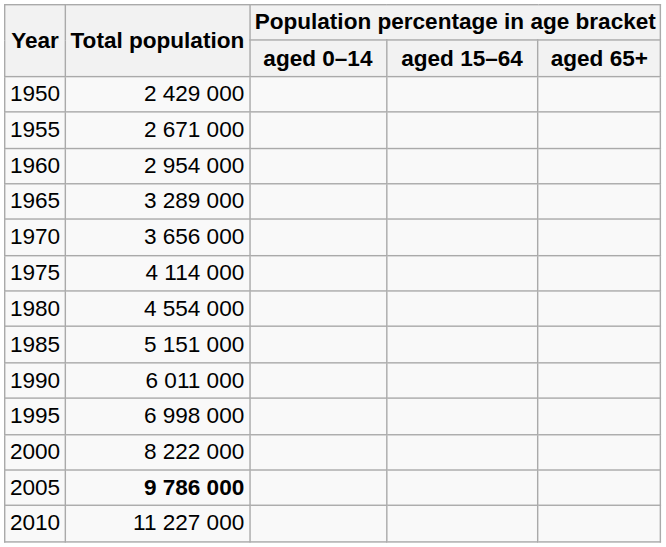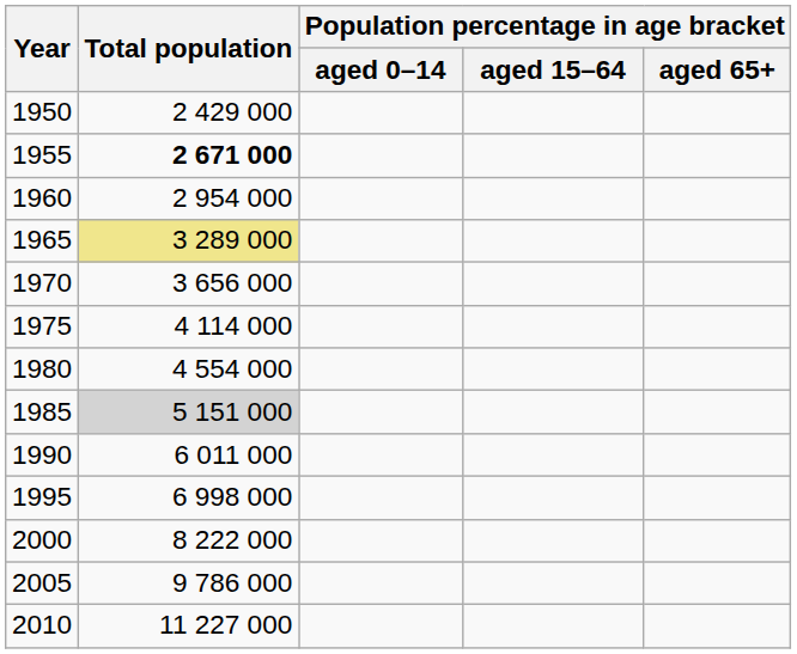1955 | Total population: normal -> bold
1965 | Total population: no background -> khaki background
1985 | Total population: no background -> lightgrey background
2005 | Total population: bold -> normal
